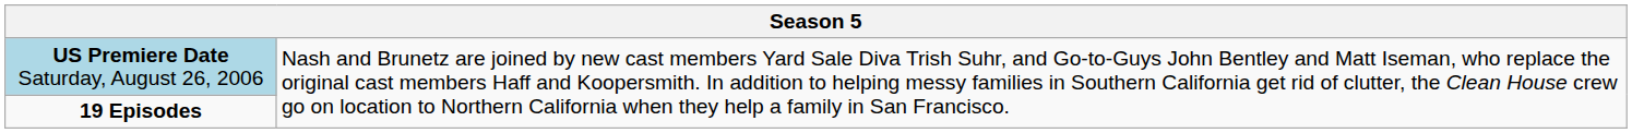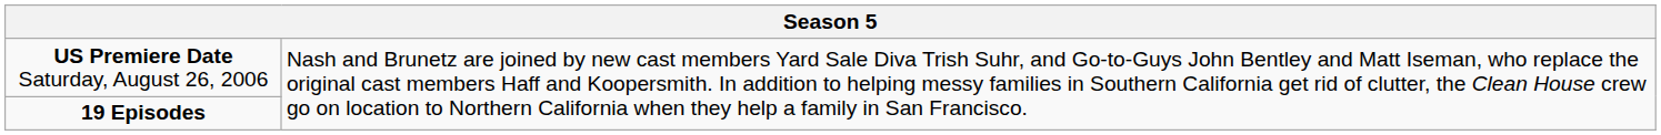US Premiere Date Saturday, August 26, 2006 | column 1: lightblue background -> no background
